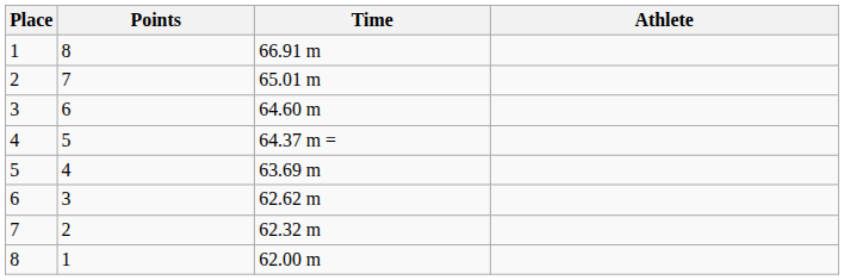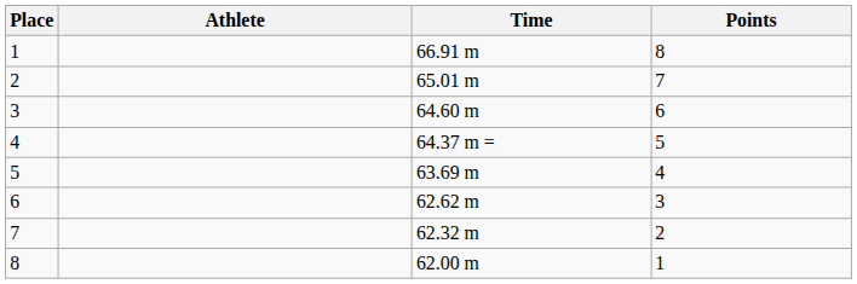columns swapped: Athlete <-> Points
